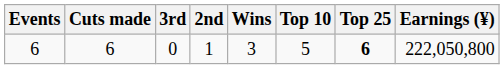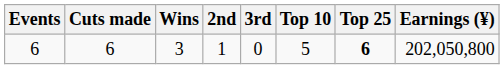columns swapped: Wins <-> 3rd
row 2 | Earnings (¥): 222,050,800 -> 202,050,800
